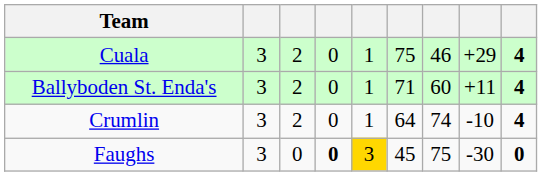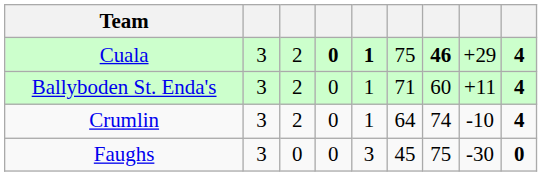Cuala | column 4: normal -> bold
Cuala | column 5: normal -> bold
Cuala | column 7: normal -> bold
Faughs | column 4: bold -> normal
Faughs | column 5: gold background -> no background
